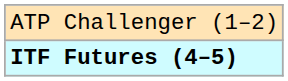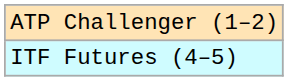row 2 | column 1: bold -> normal
